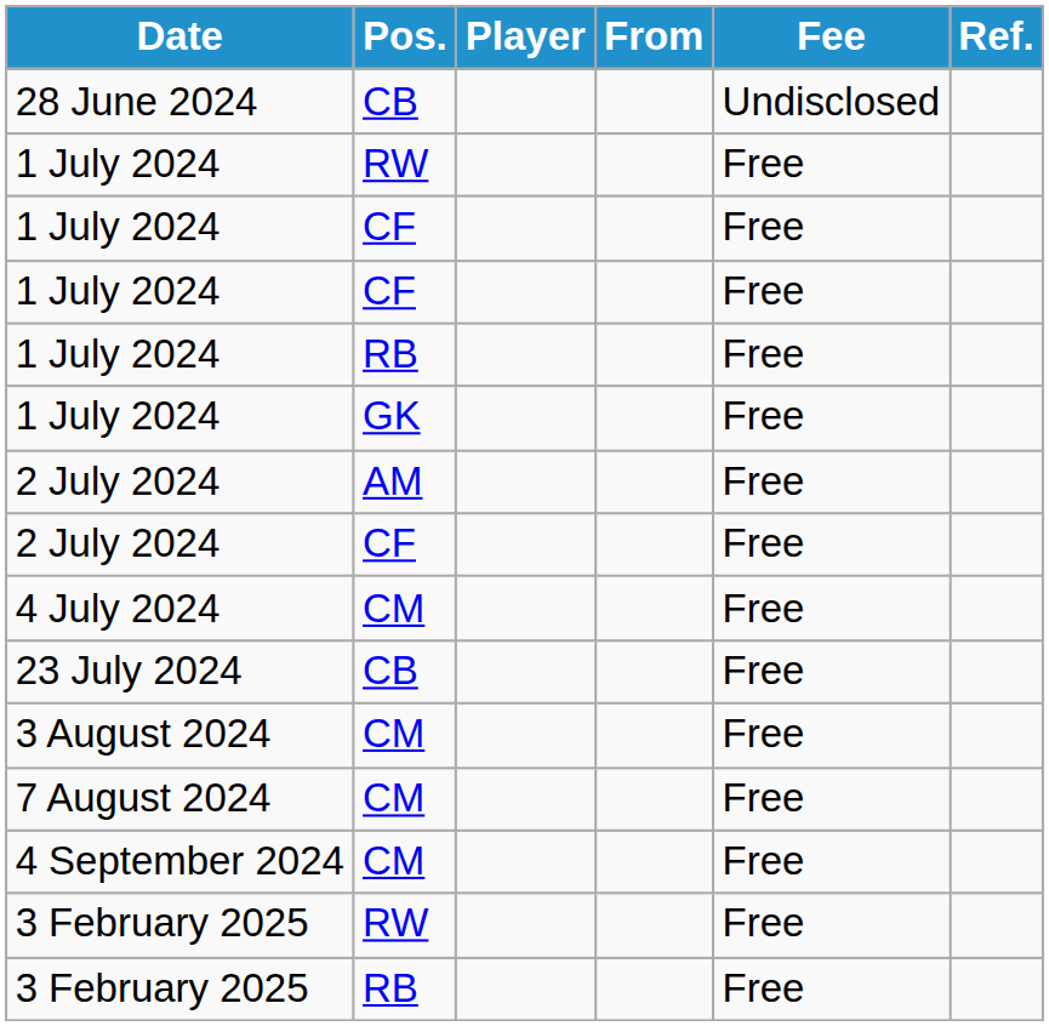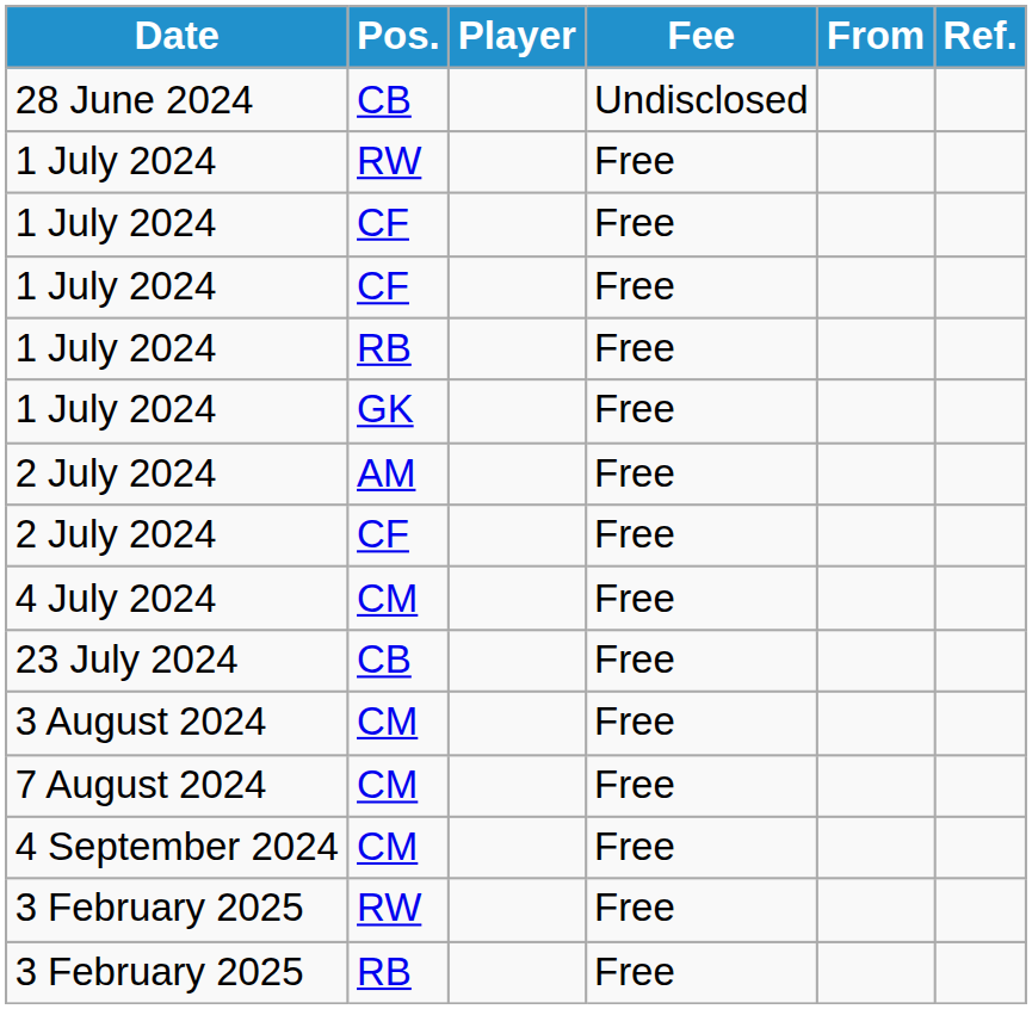columns swapped: From <-> Fee
